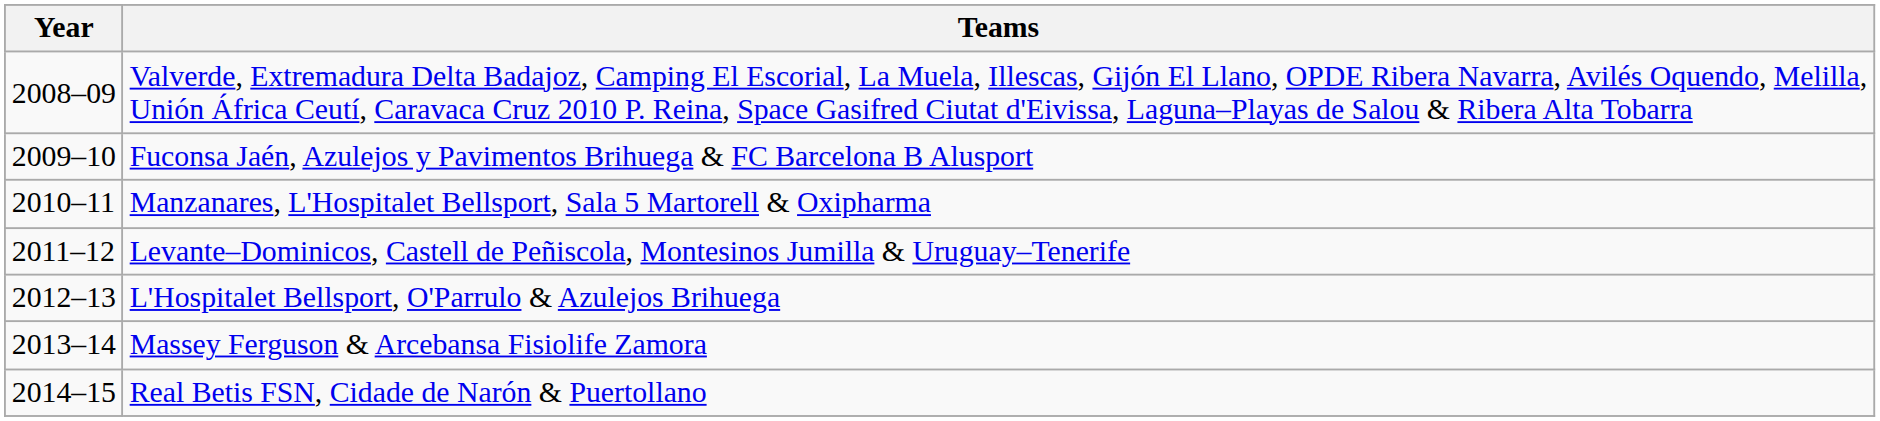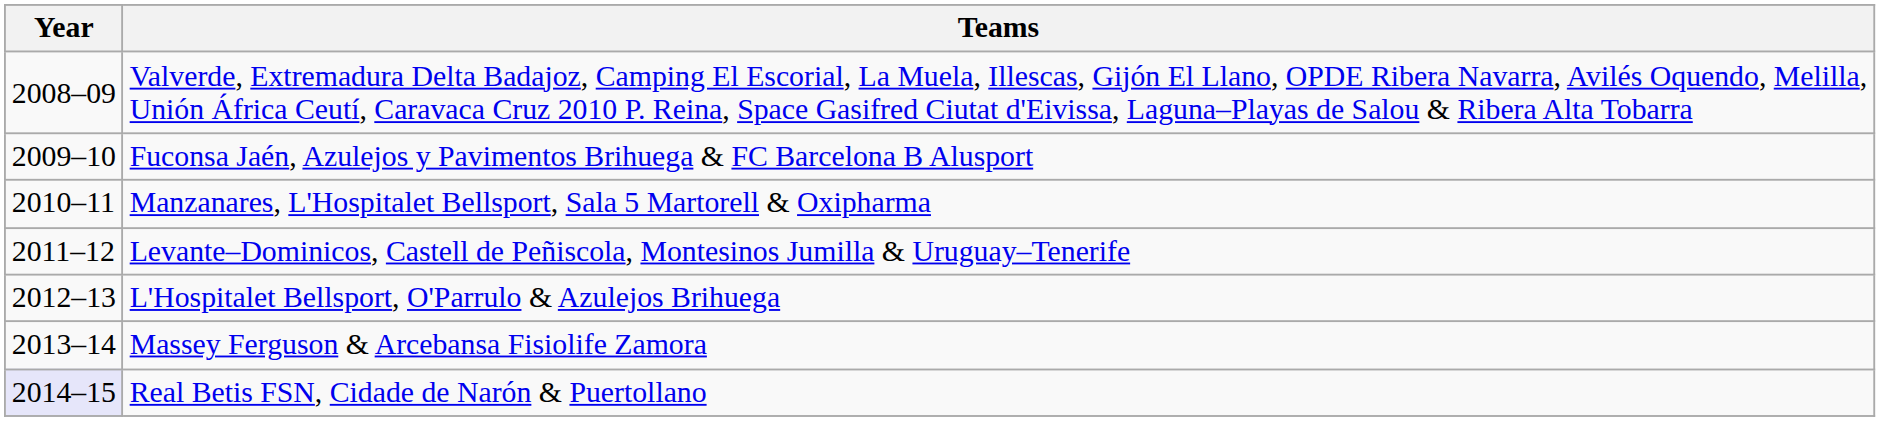Real Betis FSN, Cidade de Narón & Puertollano | Year: no background -> lavender background
